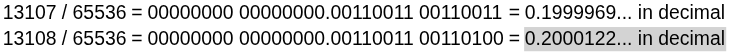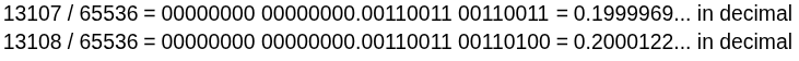13108 / 65536 | column 5: lightgrey background -> no background
